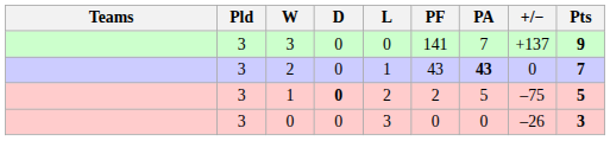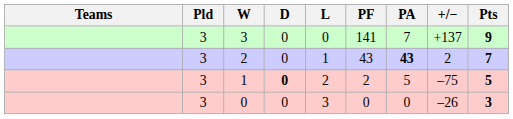row 3 | +/−: 0 -> 2
